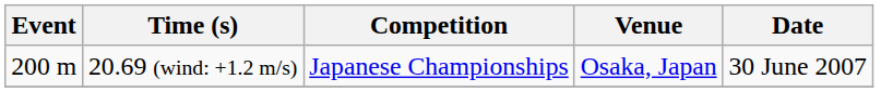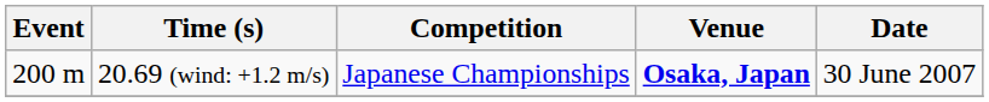20.69 (wind: +1.2 m/s) | Venue: normal -> bold
